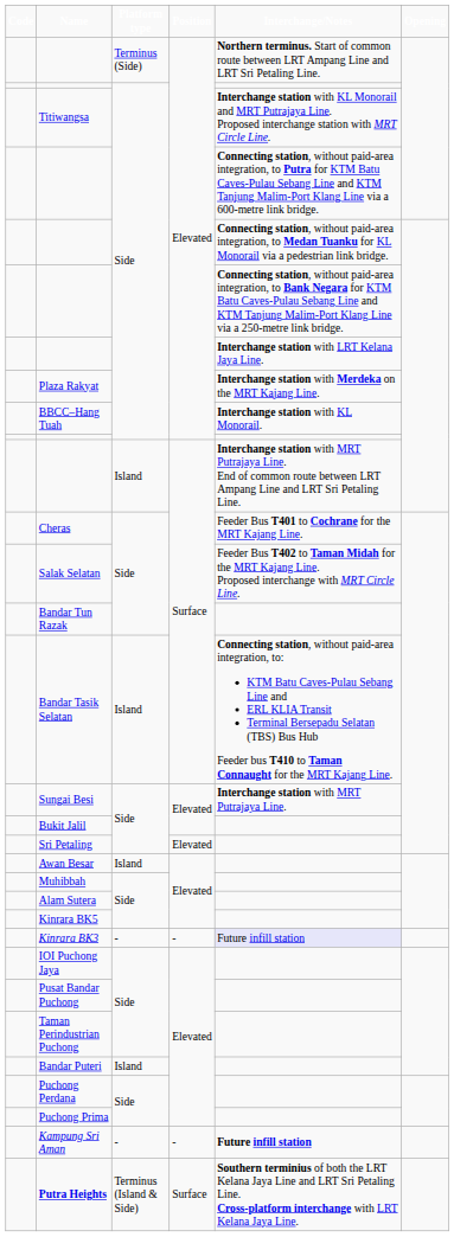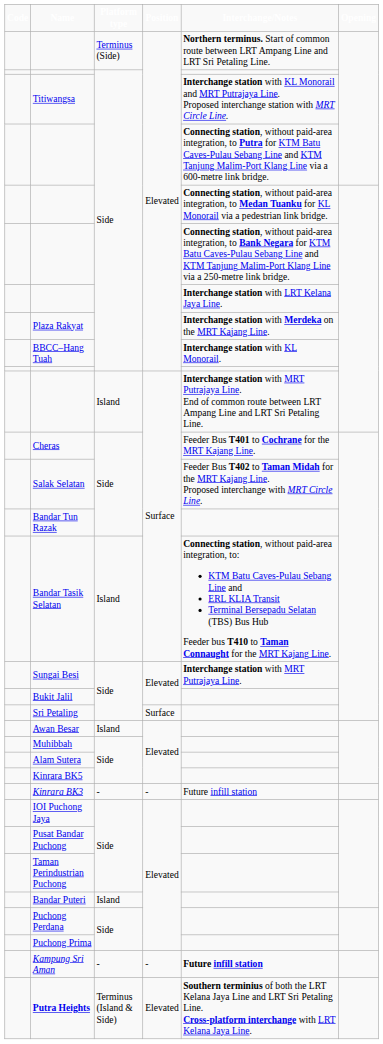Sri Petaling | Position: Elevated -> Surface
Kinrara BK3 | Interchange/Notes: lavender background -> no background
Putra Heights | Position: Surface -> Elevated
